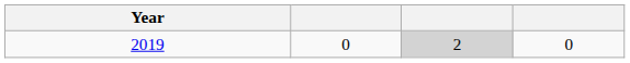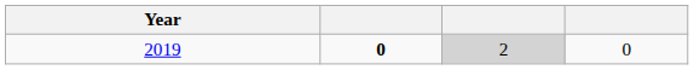2019 | column 2: normal -> bold
